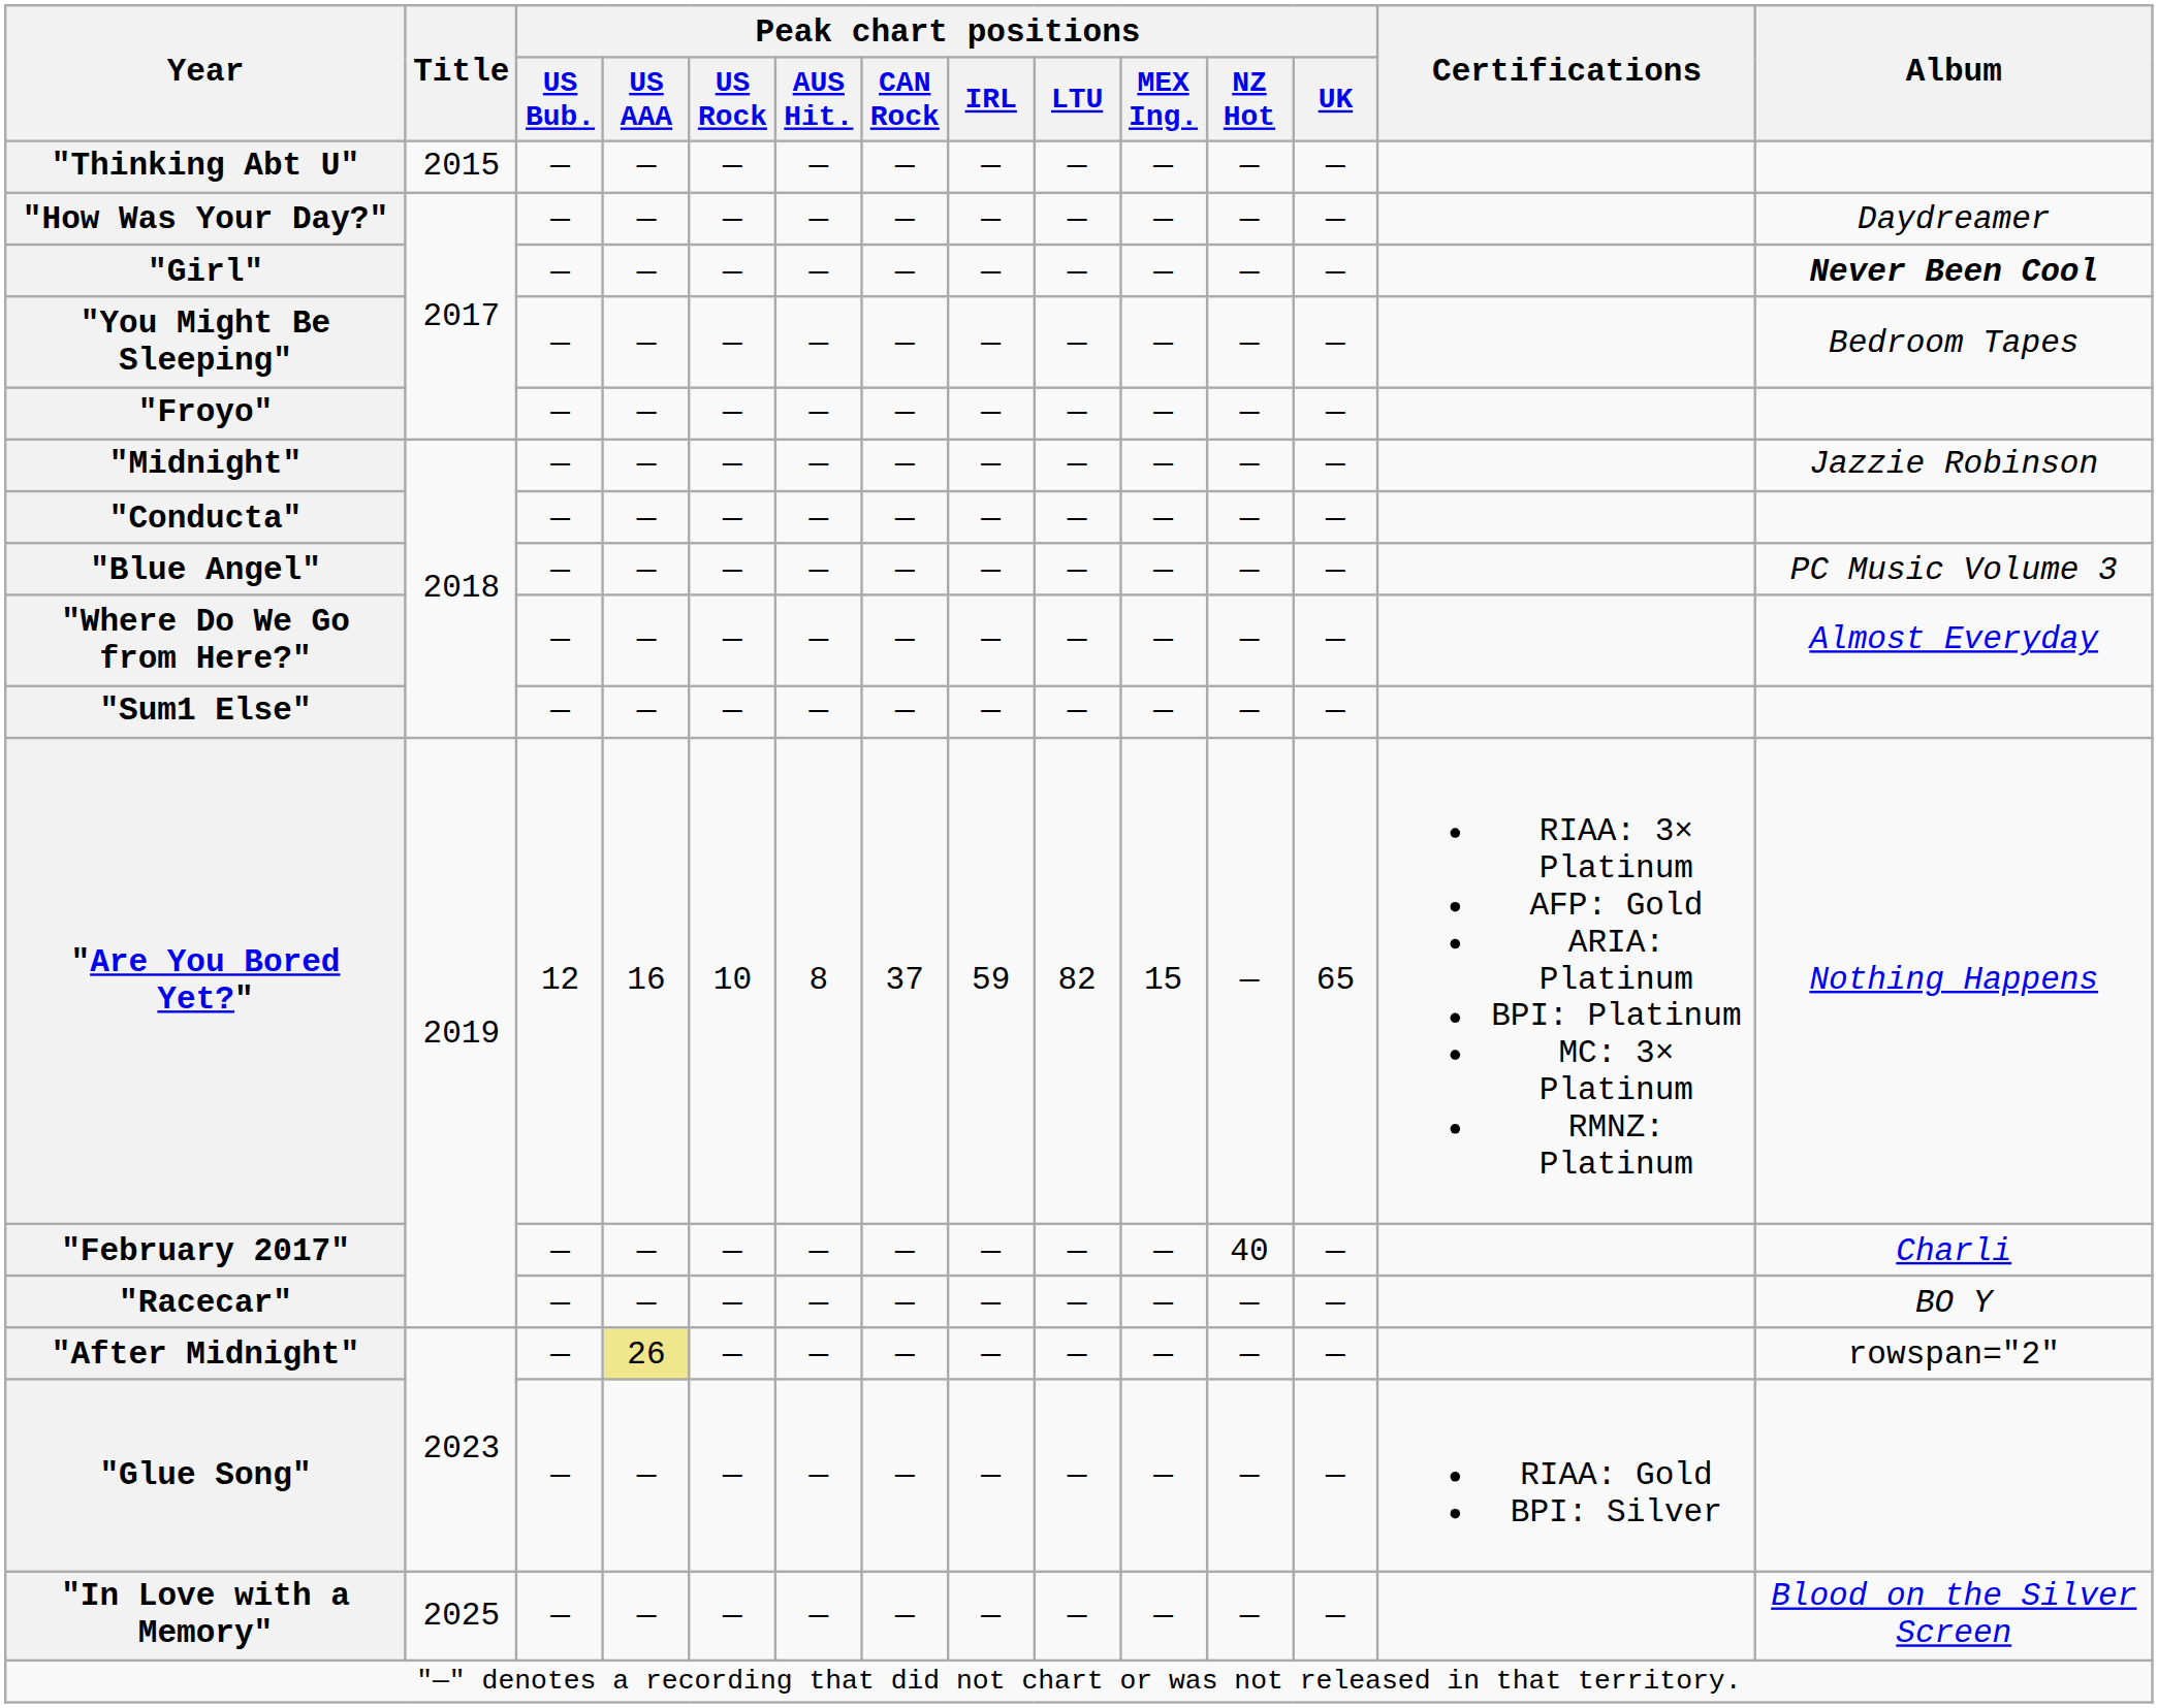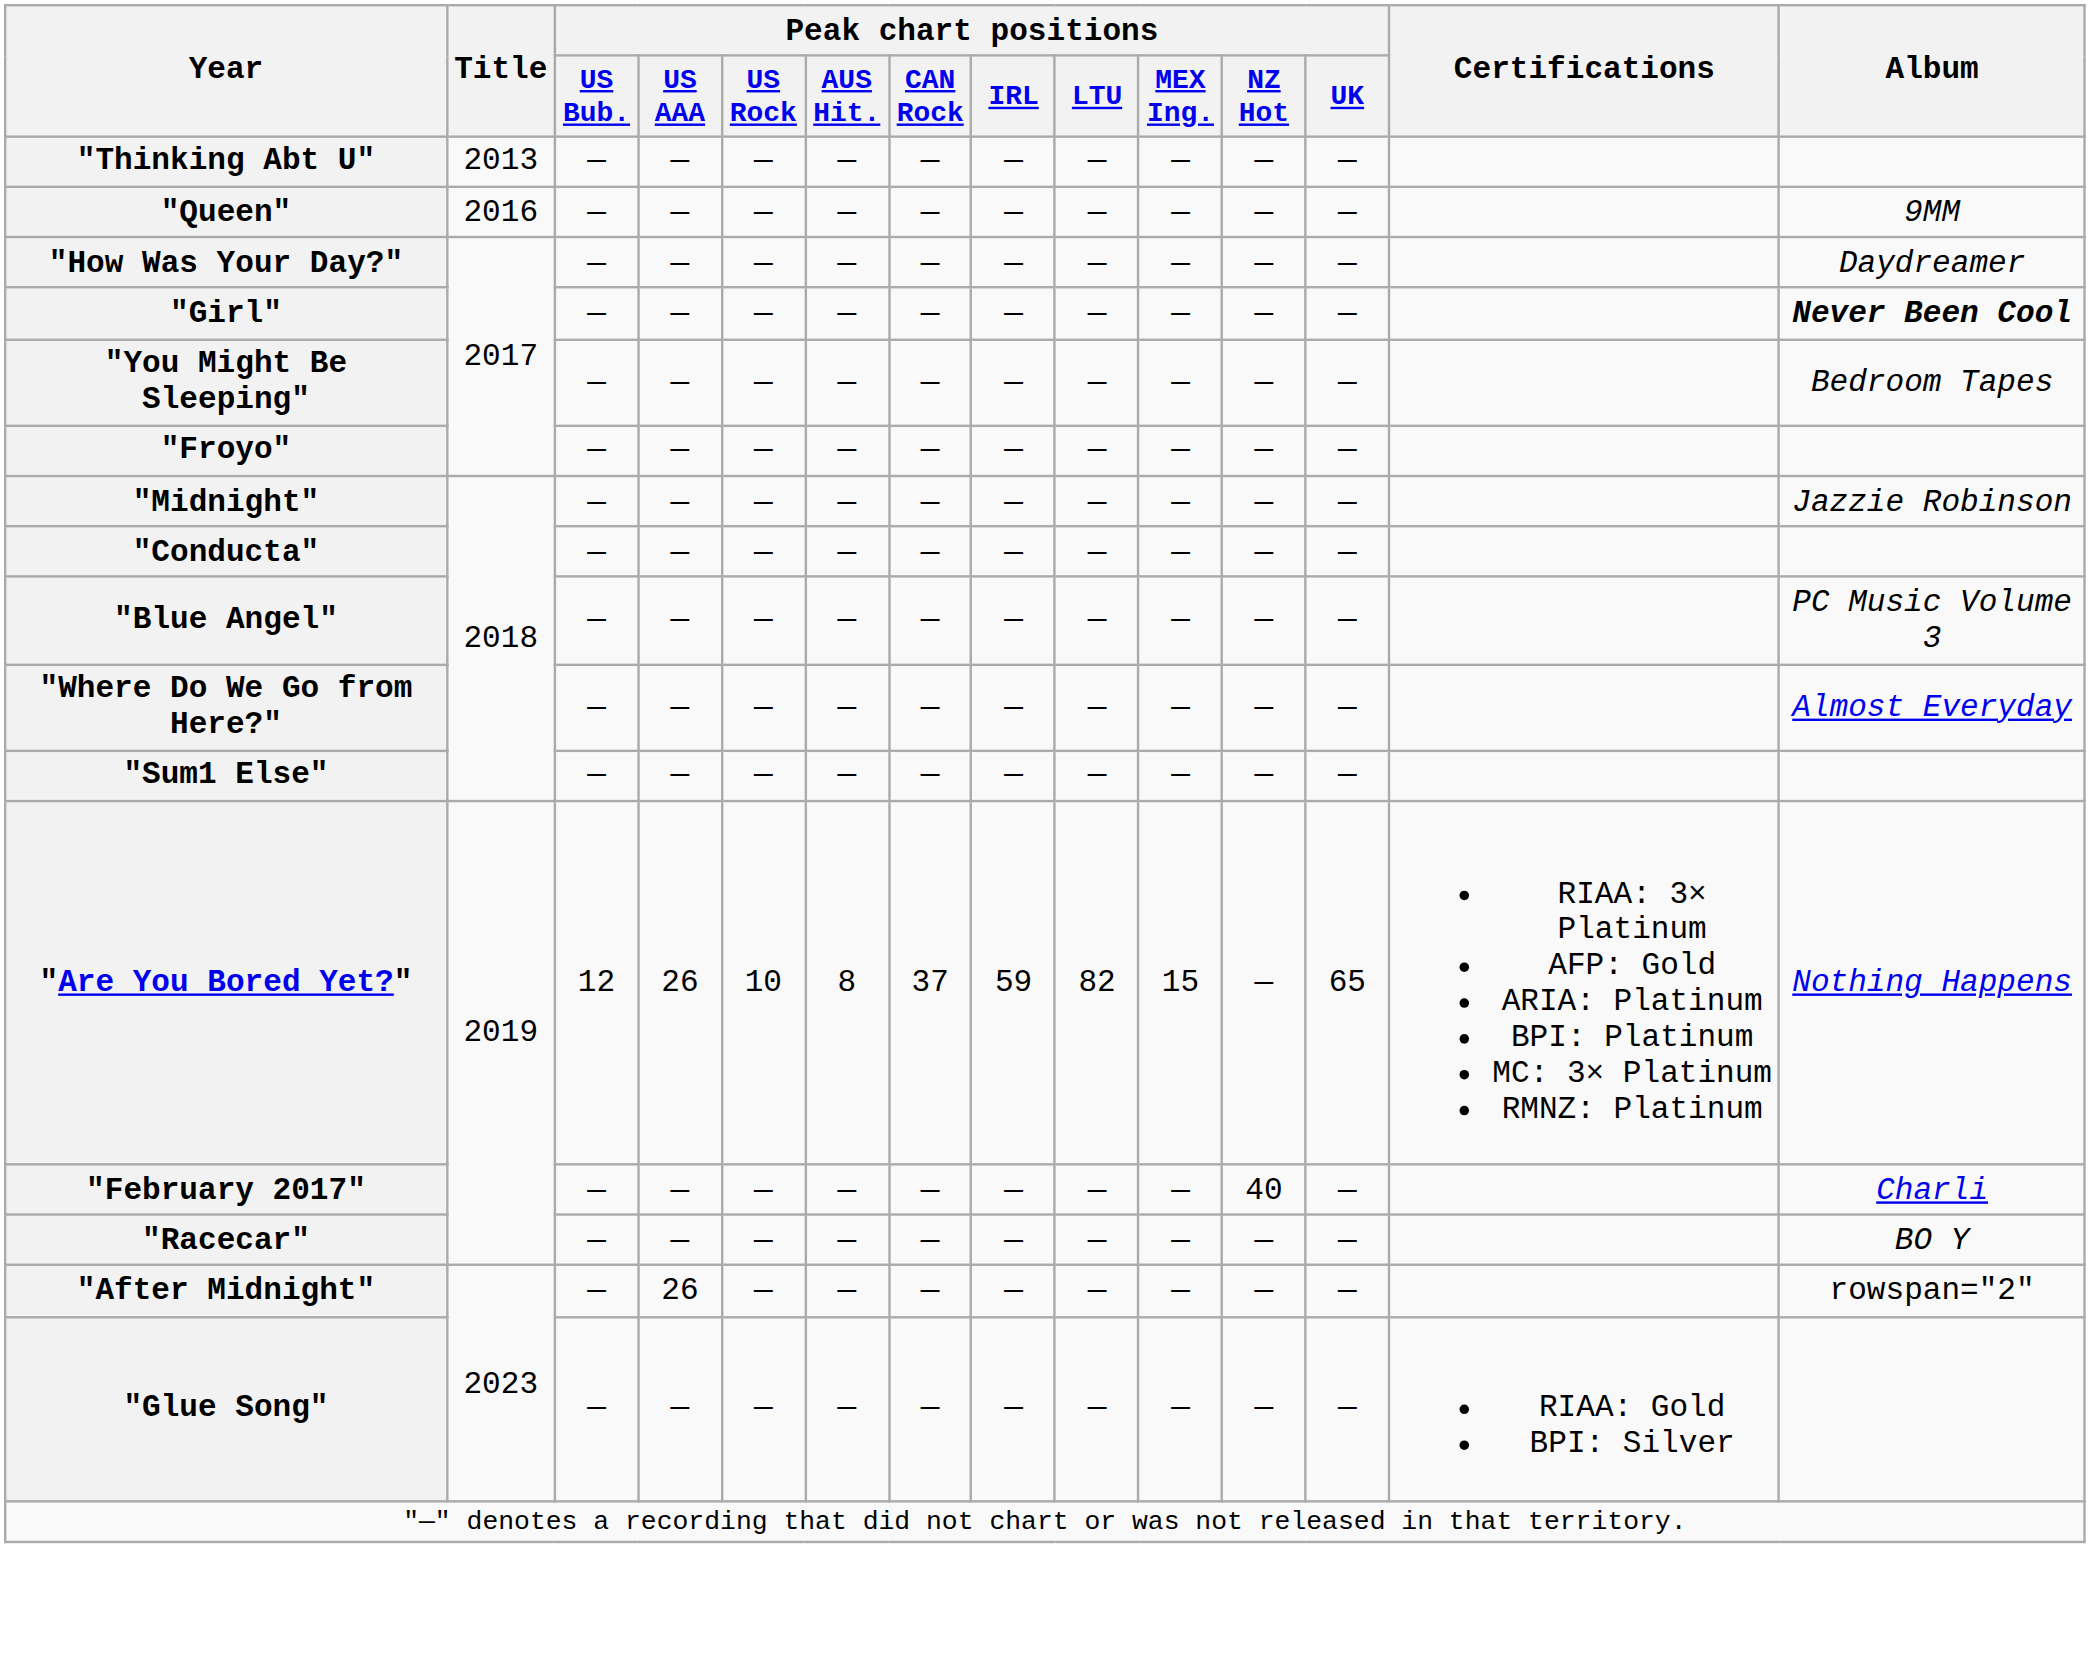"Thinking Abt U" | Title: 2015 -> 2013
+ row: "Queen" | 2016 | — | — | — | — | — | — | — | — | — | — | 9MM
"Are You Bored Yet?" | Peak chart positions / US AAA: 16 -> 26
"After Midnight" | Peak chart positions / US AAA: khaki background -> no background
- row: "In Love with a Memory" | 2025 | — | — | — | — | — | — | — | — | — | — | Blood on the Silver Screen
